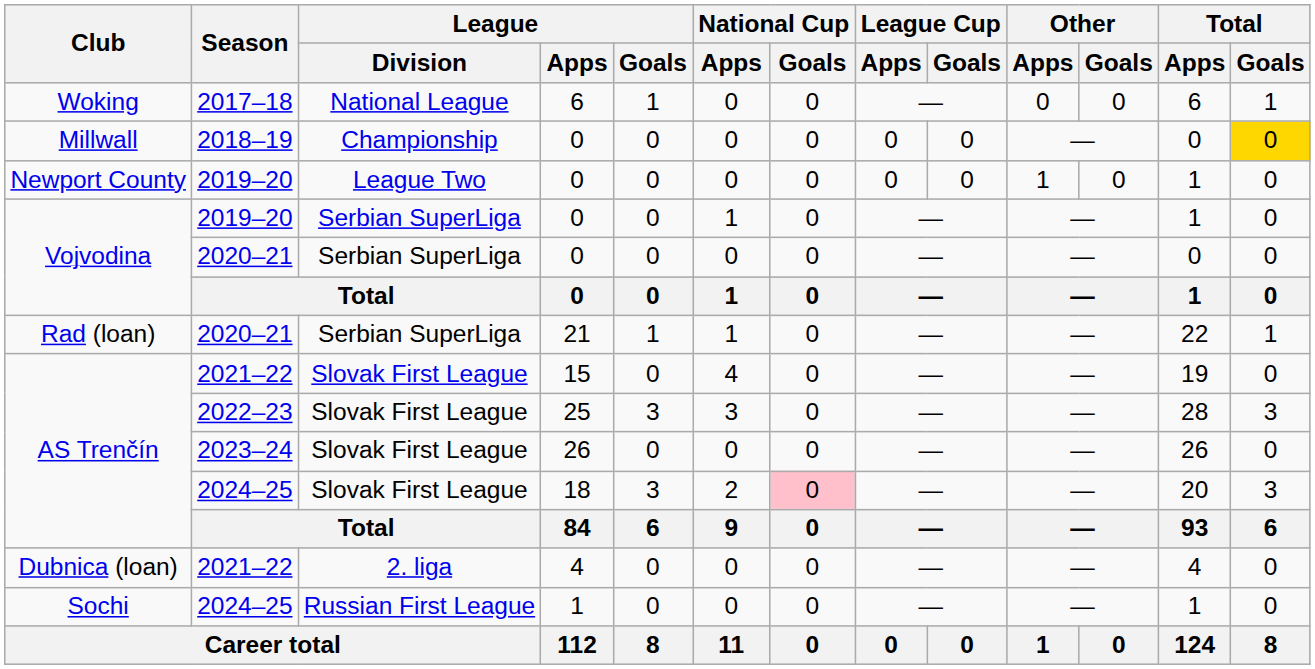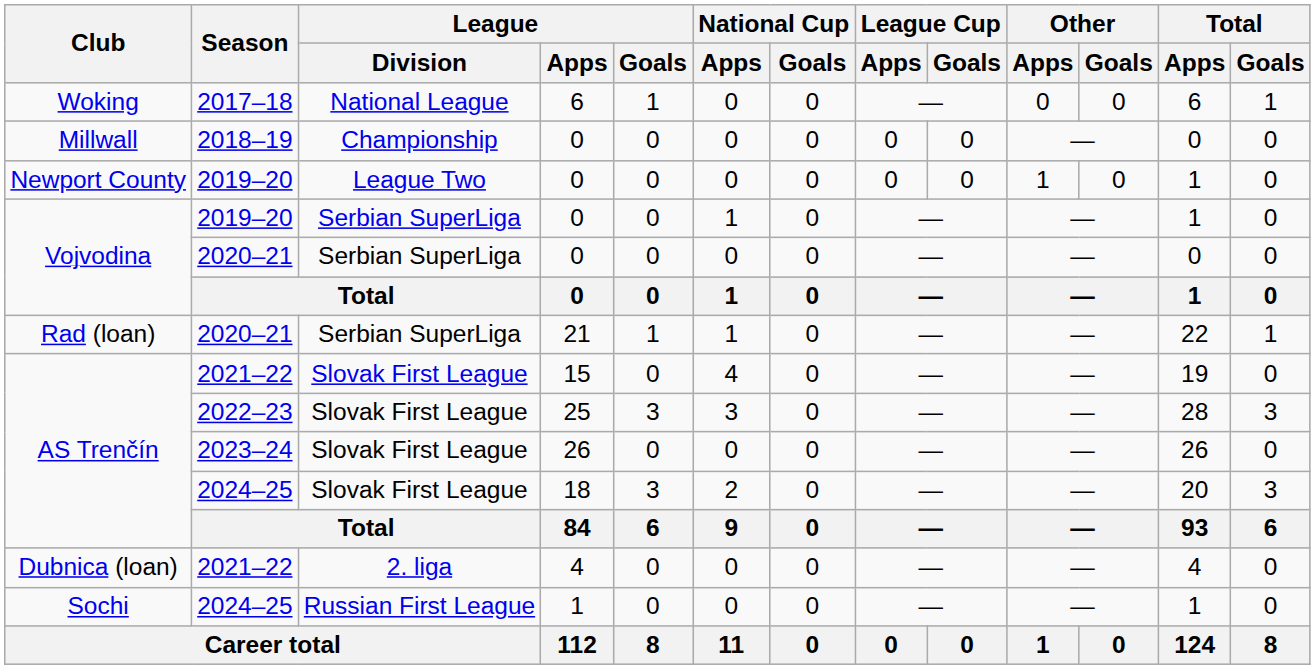Millwall / 0 | Total / Goals: gold background -> no background
18 | National Cup / Goals: pink background -> no background
